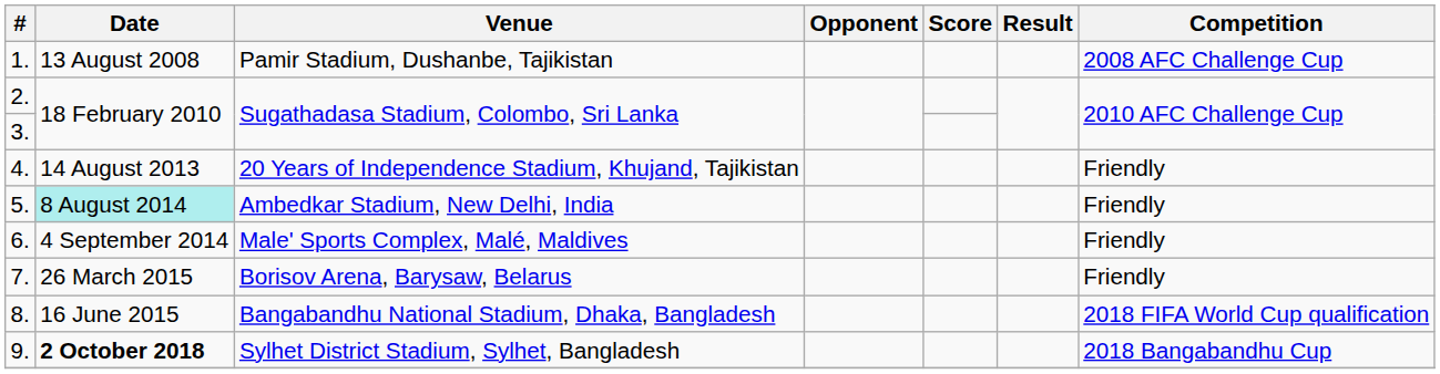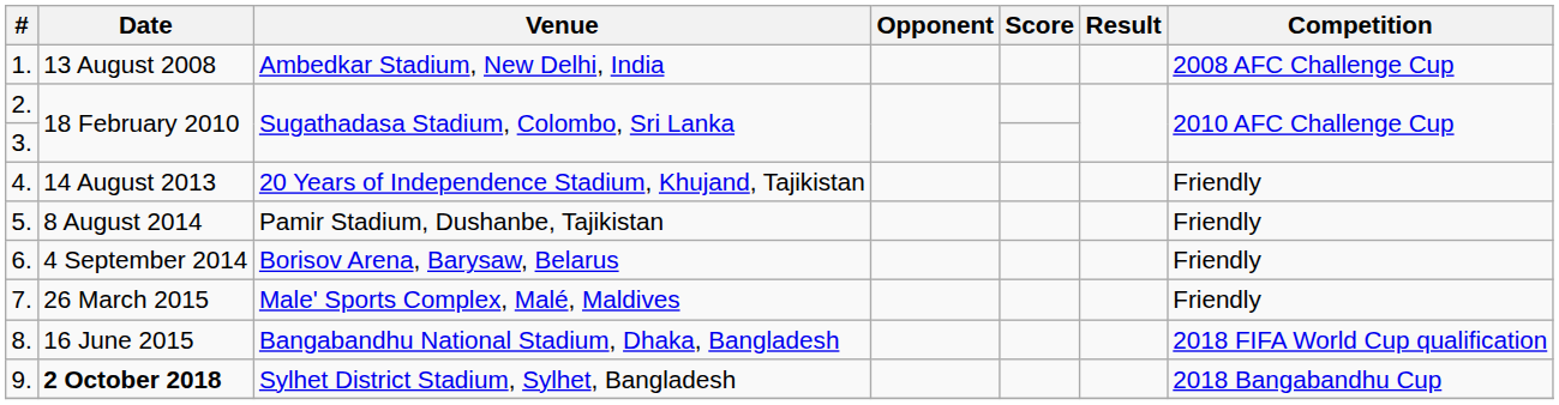1. | Venue: Pamir Stadium, Dushanbe, Tajikistan -> Ambedkar Stadium, New Delhi, India
5. | Date: paleturquoise background -> no background
5. | Venue: Ambedkar Stadium, New Delhi, India -> Pamir Stadium, Dushanbe, Tajikistan
6. | Venue: Male' Sports Complex, Malé, Maldives -> Borisov Arena, Barysaw, Belarus
7. | Venue: Borisov Arena, Barysaw, Belarus -> Male' Sports Complex, Malé, Maldives
